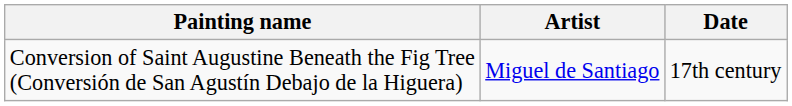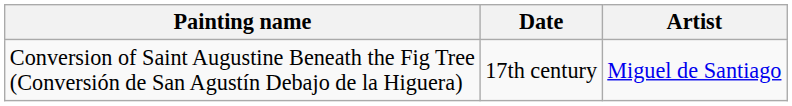columns swapped: Artist <-> Date
